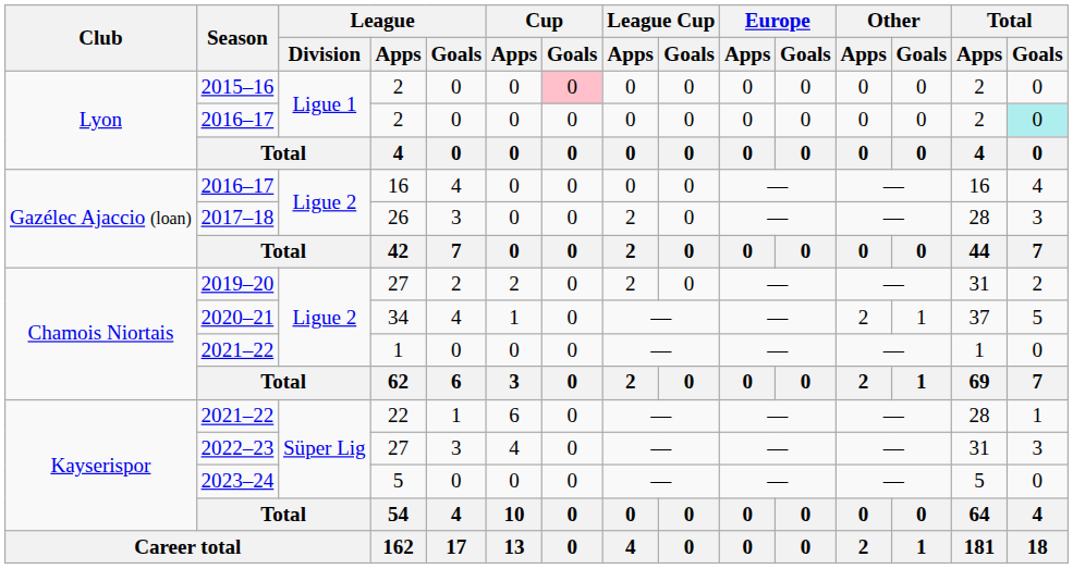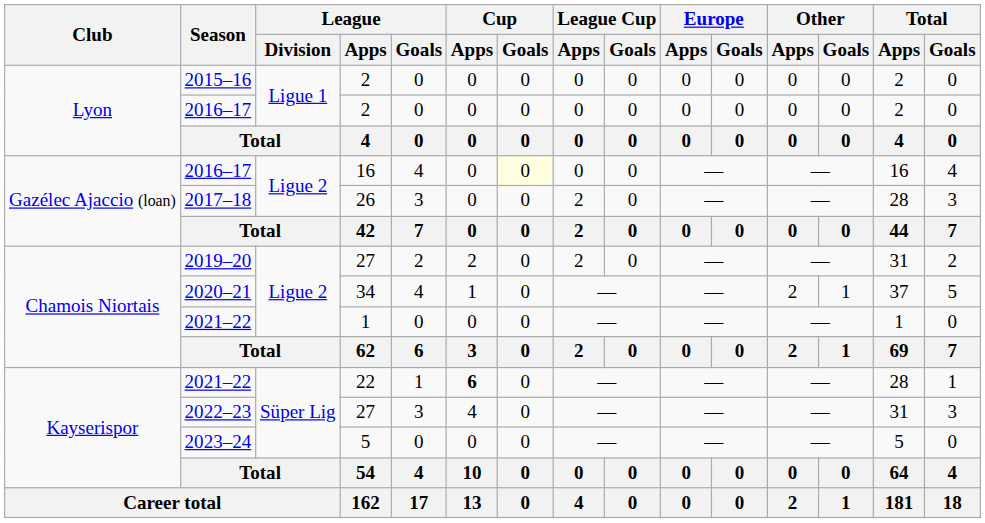2015–16 | Cup / Goals: pink background -> no background
2016–17 / 2 | Total / Goals: paleturquoise background -> no background
2016–17 / 16 | Cup / Goals: no background -> lightyellow background
2021–22 / 22 | Cup / Apps: normal -> bold
